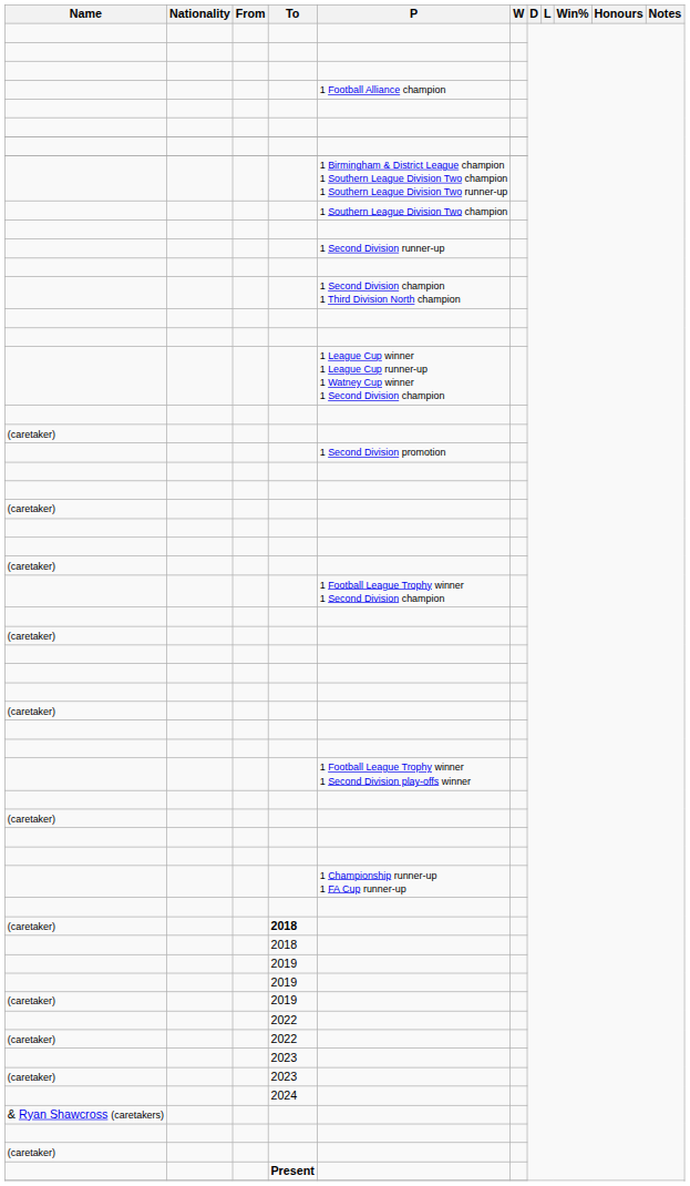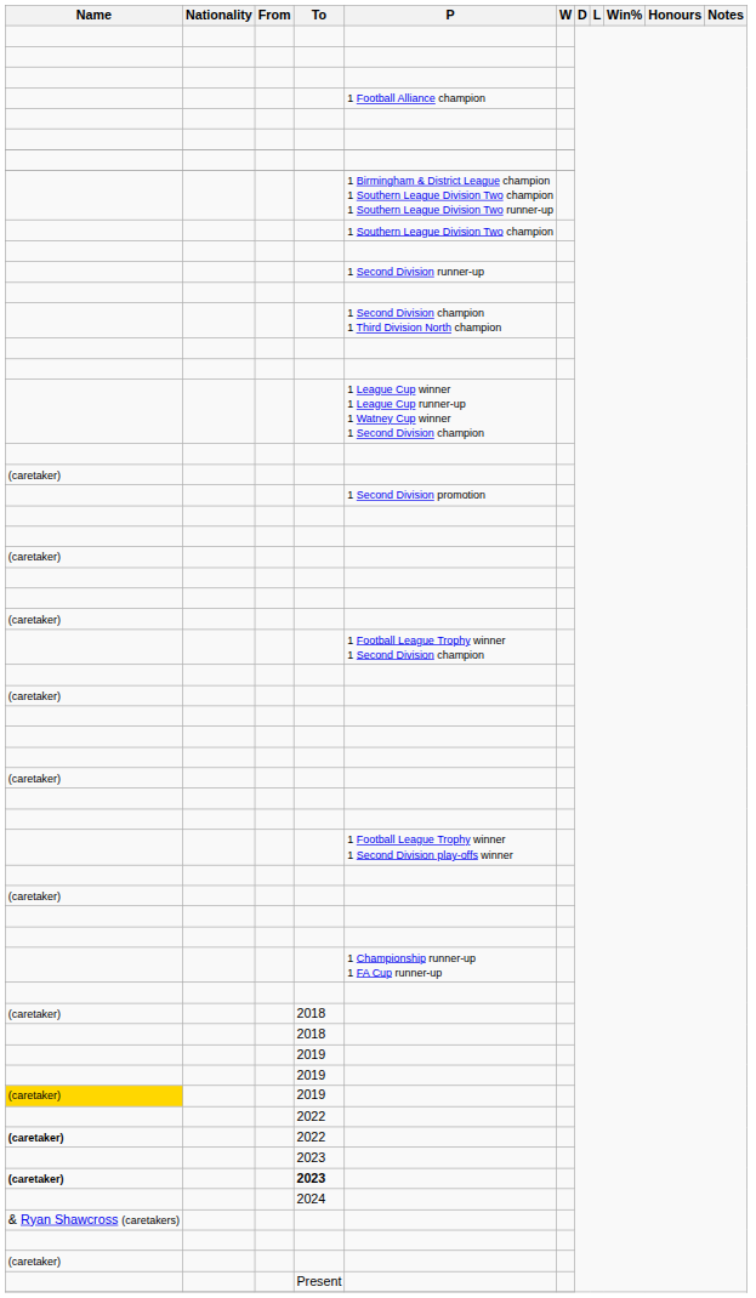(caretaker) / 2018 | To: bold -> normal
(caretaker) / 2019 | Name: no background -> gold background
(caretaker) / 2022 | Name: normal -> bold
(caretaker) / 2023 | Name: normal -> bold
(caretaker) / 2023 | To: normal -> bold
Present | To: bold -> normal
